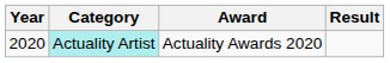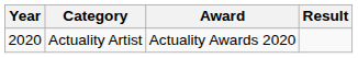Actuality Artist | Category: paleturquoise background -> no background
